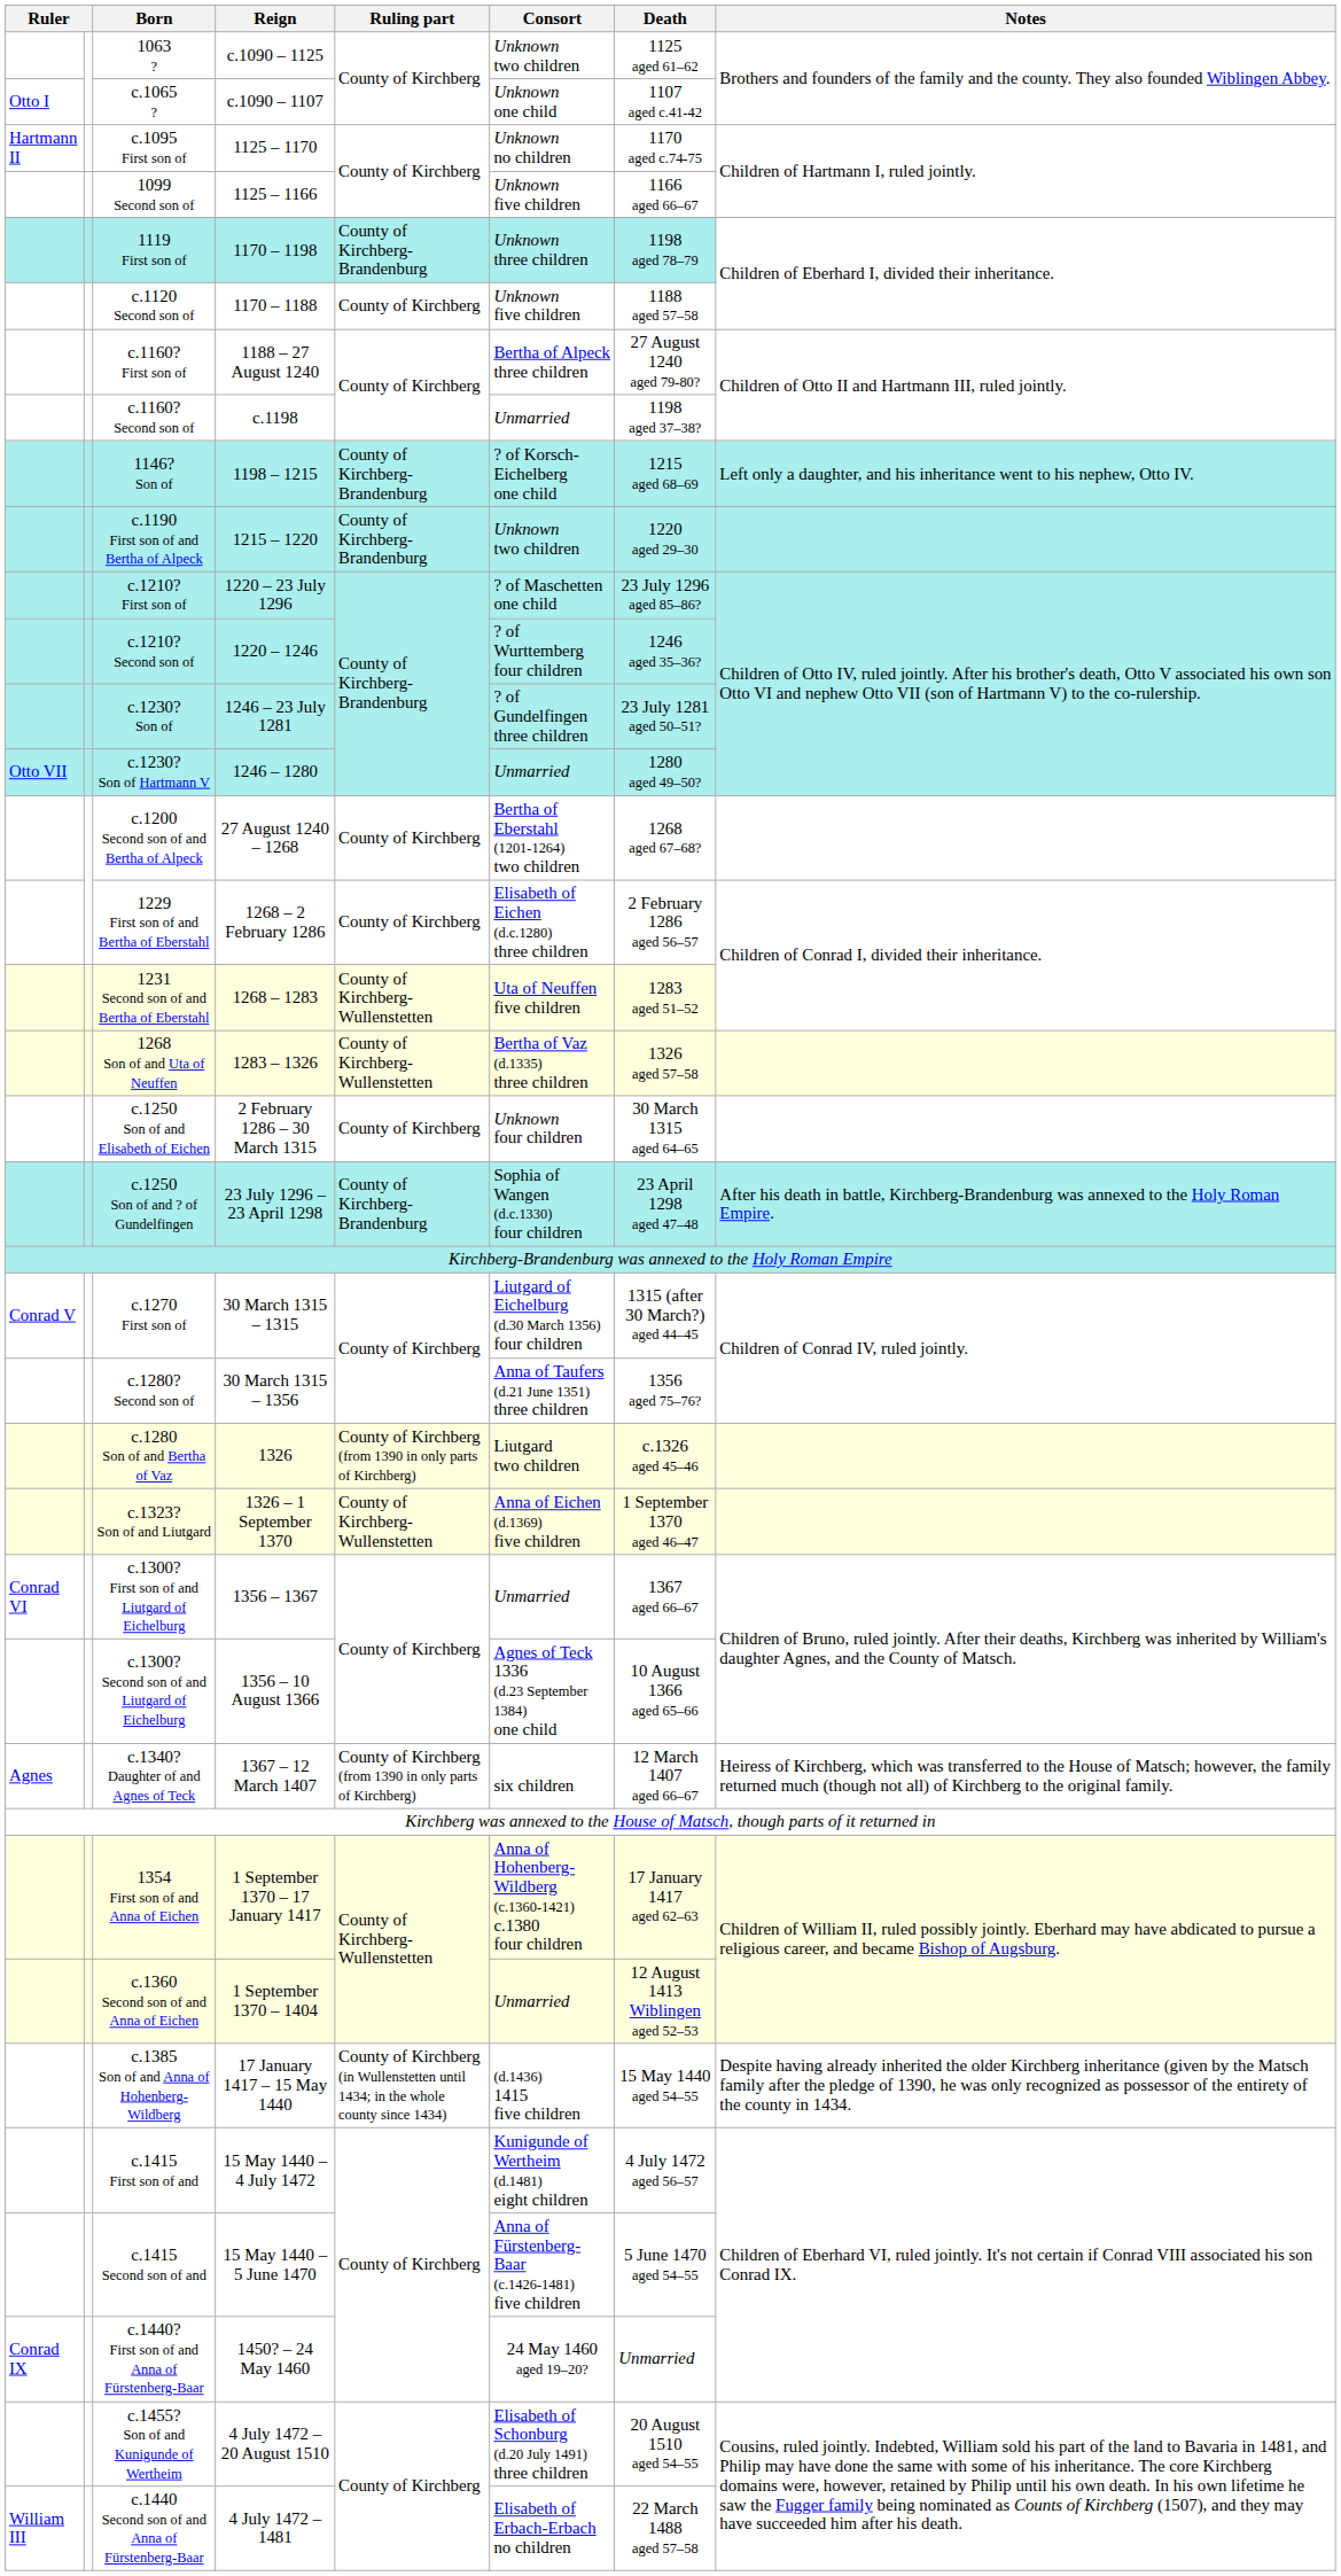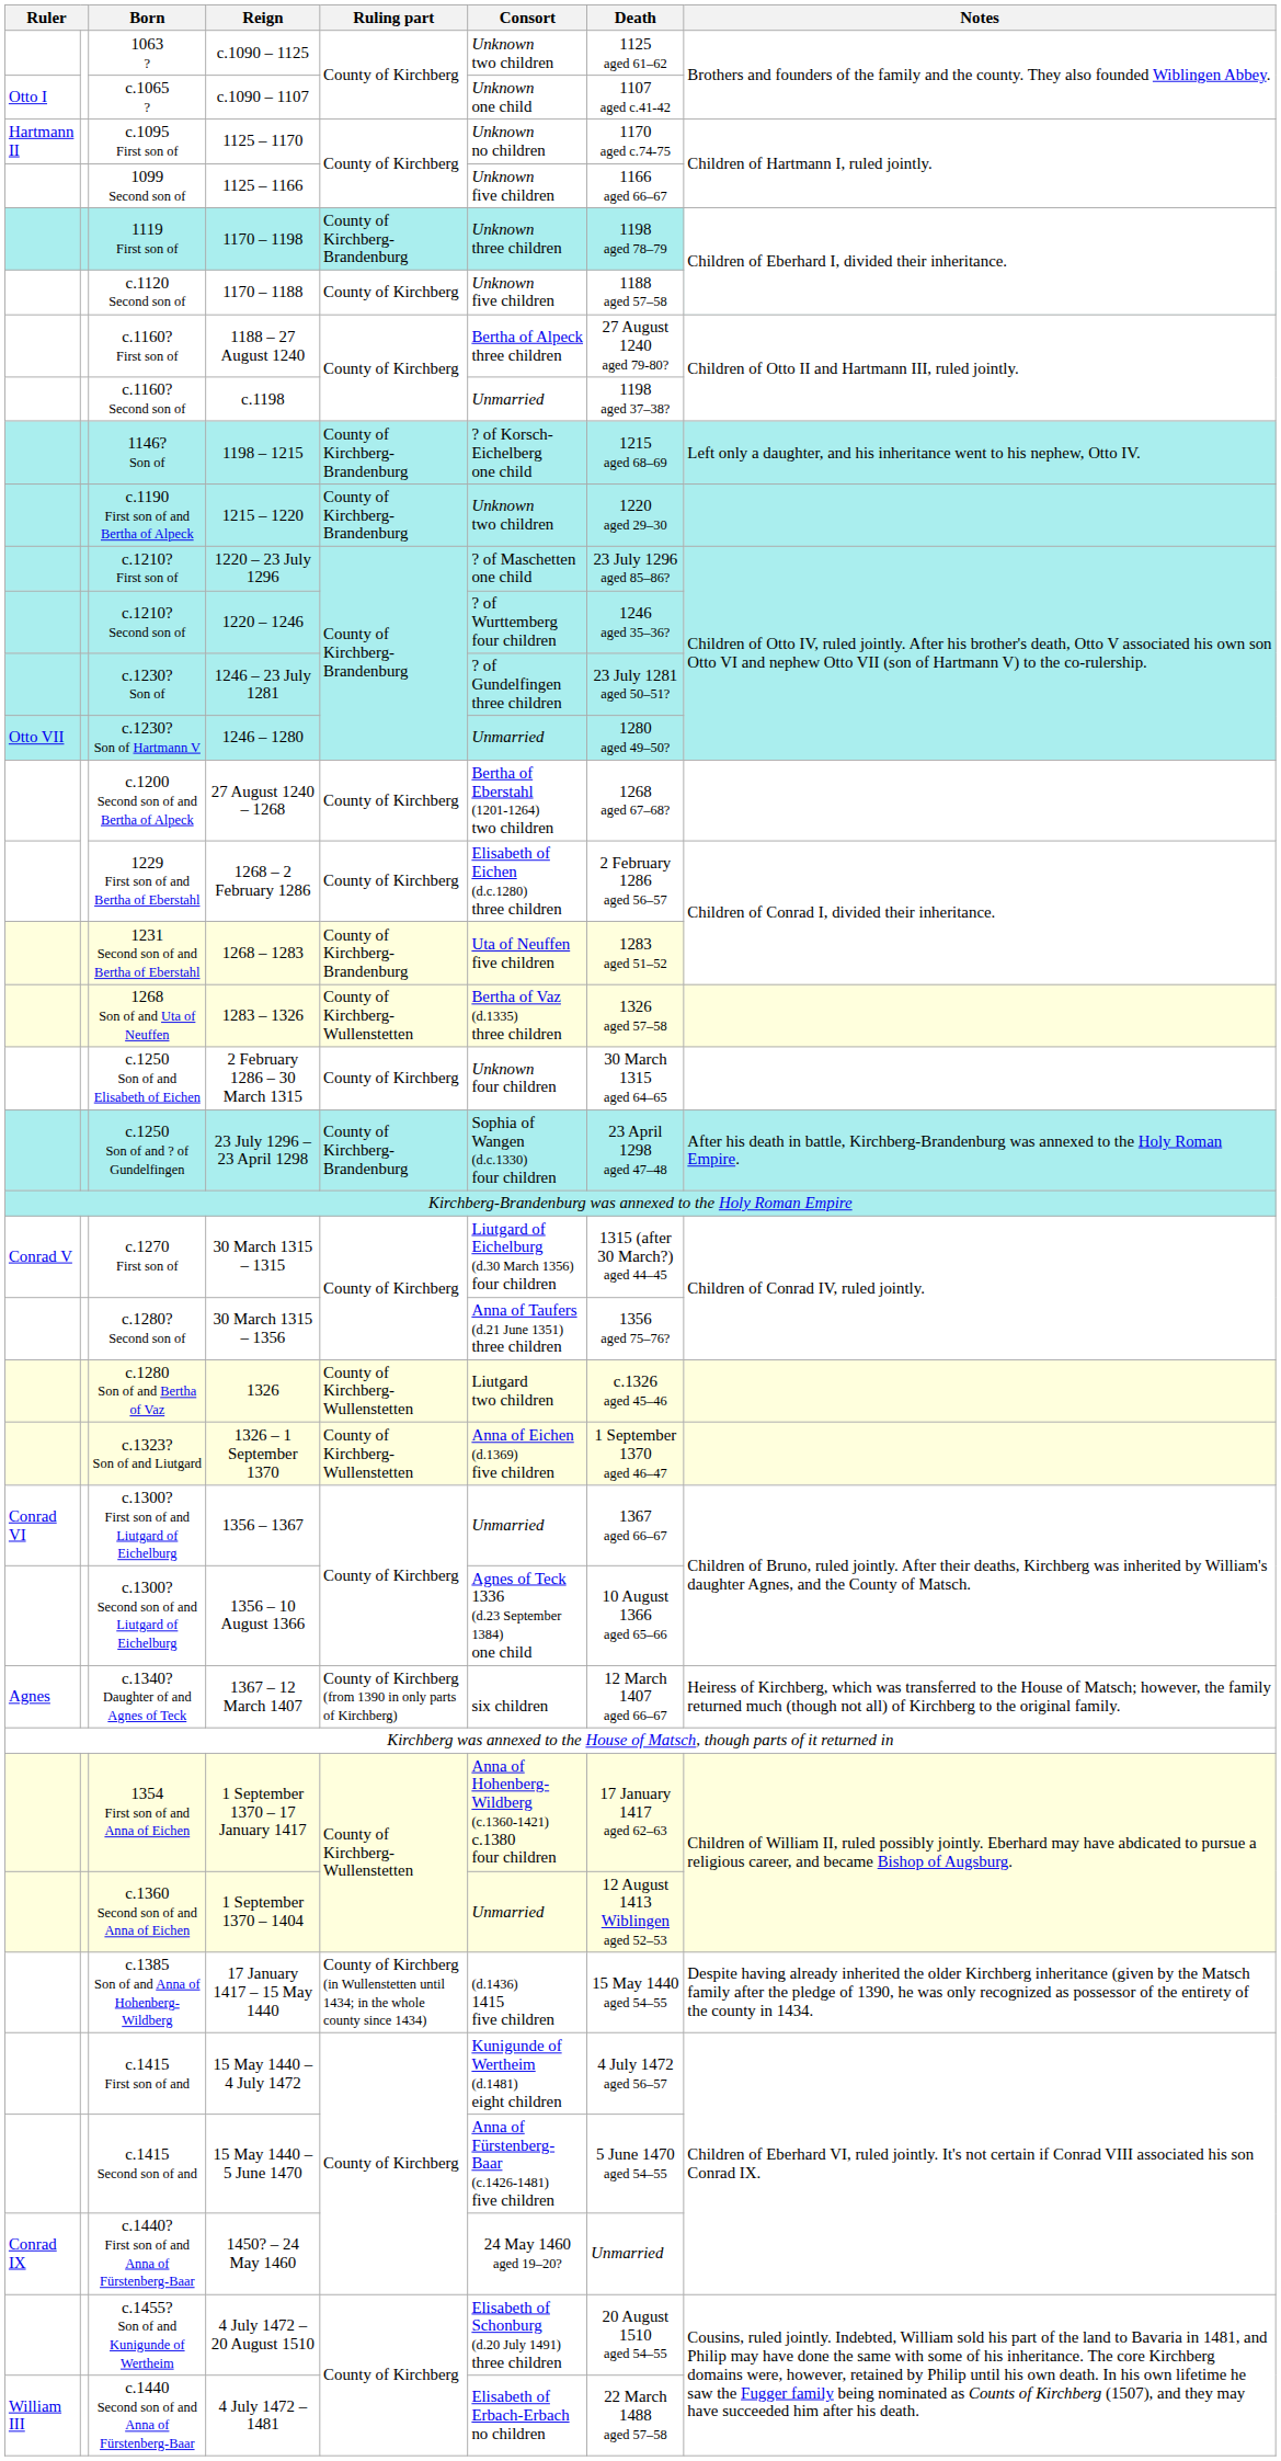1231 Second son of and Bertha of Eberstahl | Ruling part: County of Kirchberg-Wullenstetten -> County of Kirchberg-Brandenburg
c.1280 Son of and Bertha of Vaz | Ruling part: County of Kirchberg (from 1390 in only parts of Kirchberg) -> County of Kirchberg-Wullenstetten
